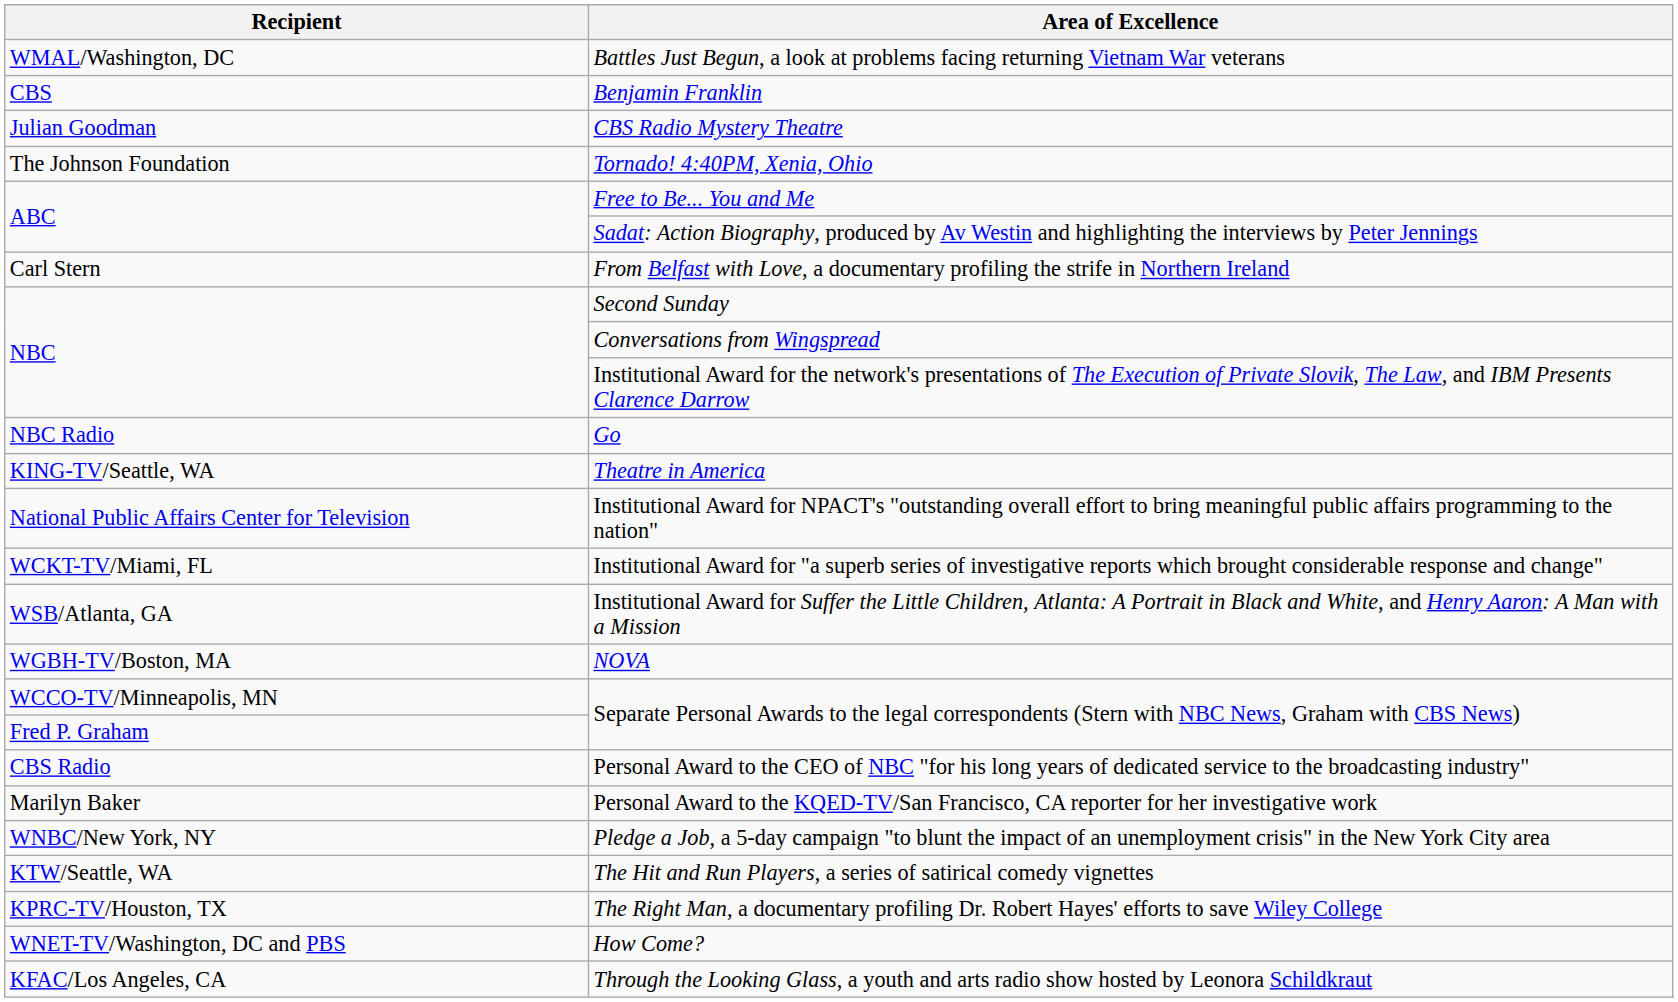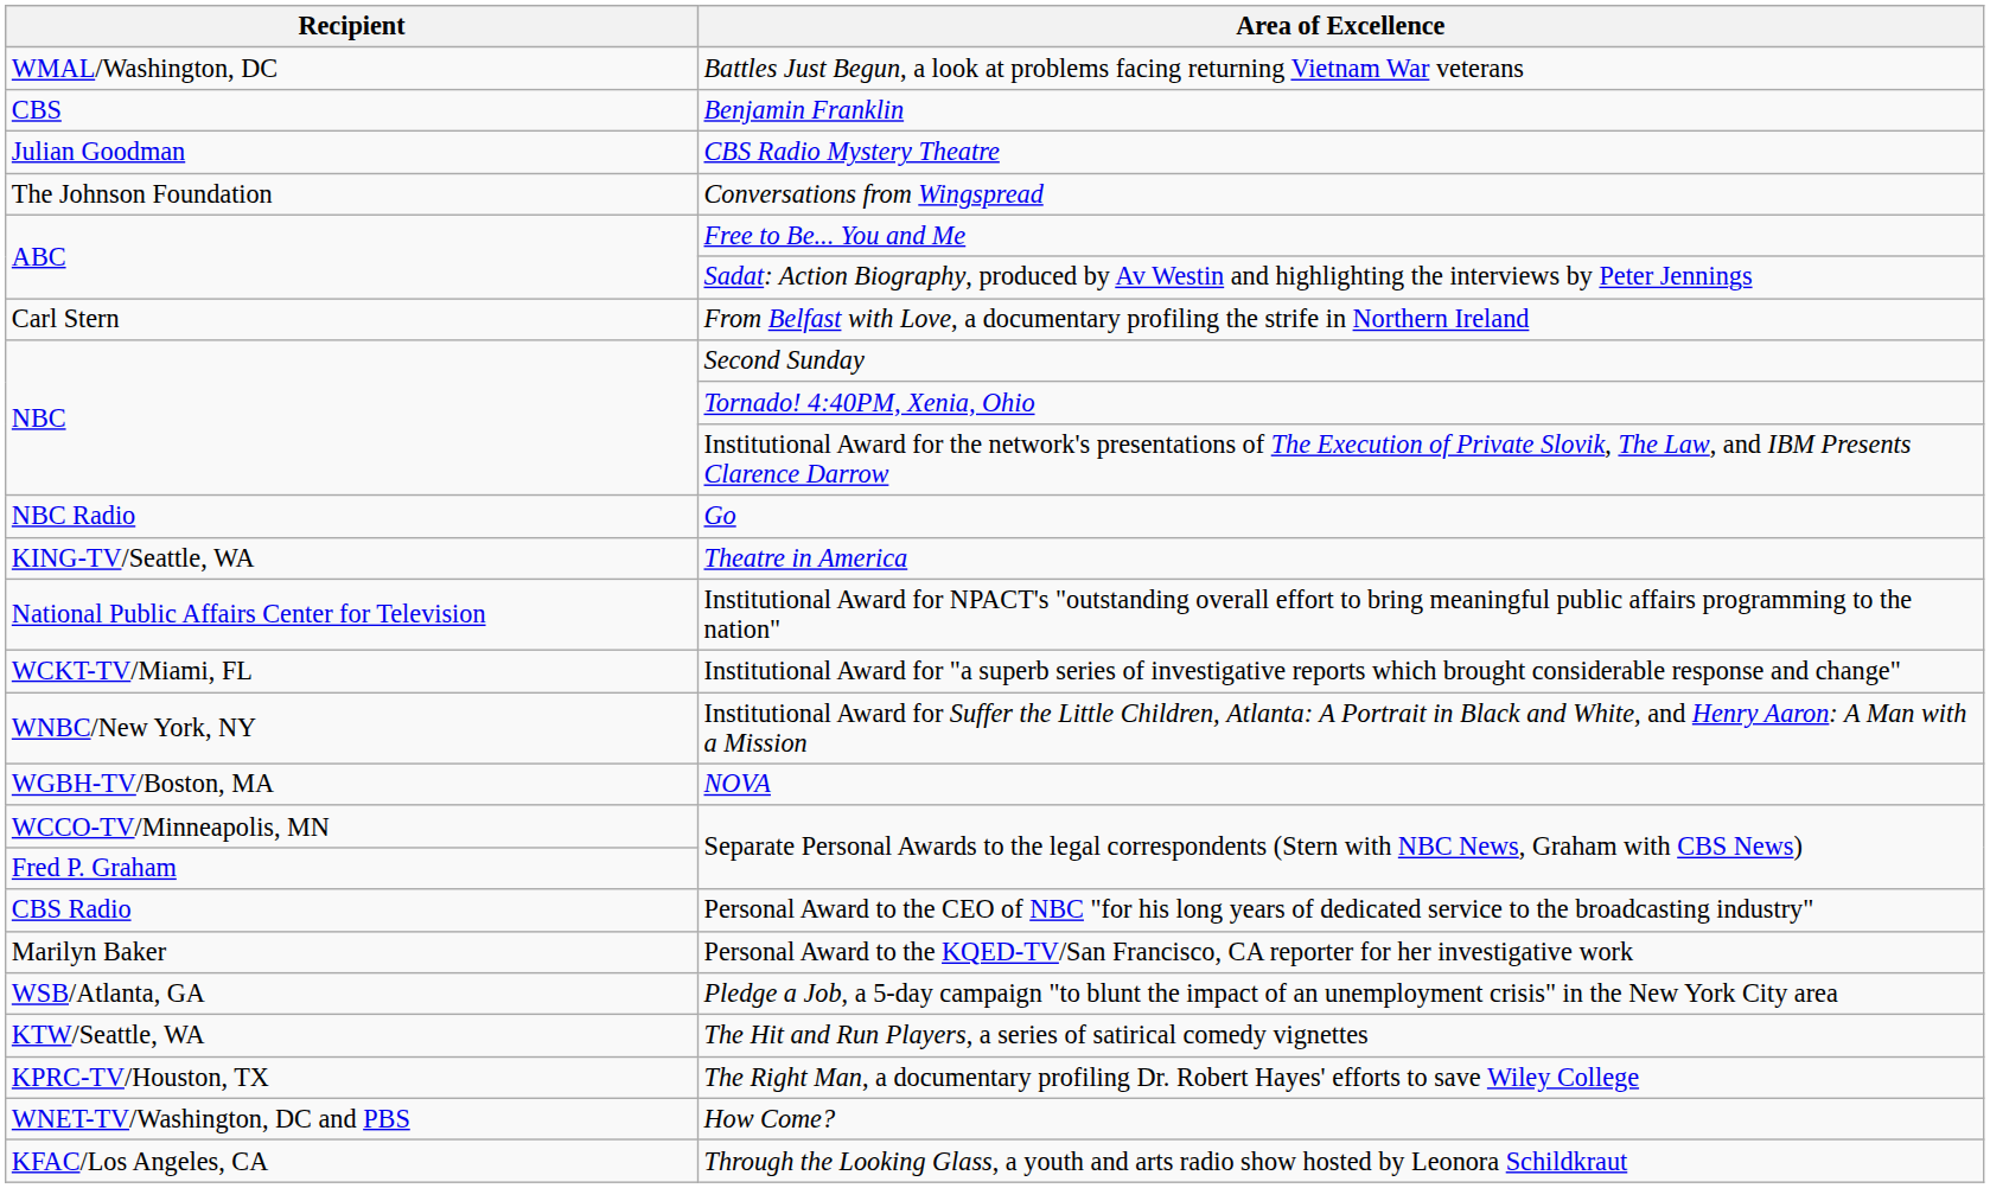row 5 | Area of Excellence: Tornado! 4:40PM, Xenia, Ohio -> Conversations from Wingspread
row 10 | Area of Excellence: Conversations from Wingspread -> Tornado! 4:40PM, Xenia, Ohio
row 16 | Recipient: WSB/Atlanta, GA -> WNBC/New York, NY
row 22 | Recipient: WNBC/New York, NY -> WSB/Atlanta, GA
